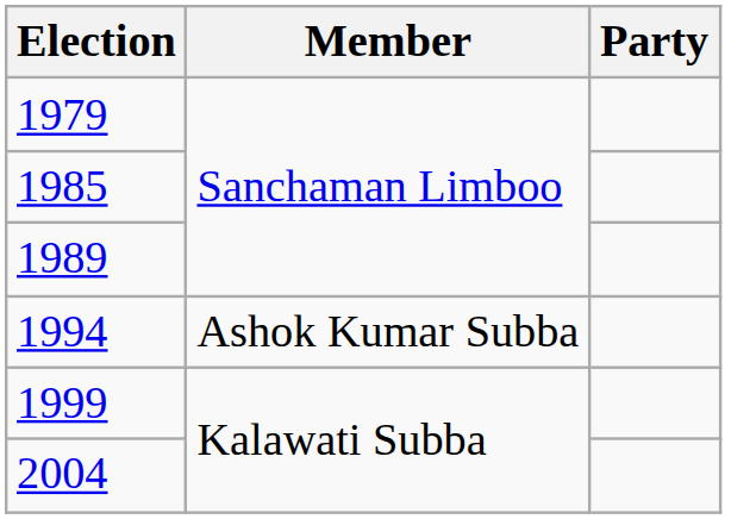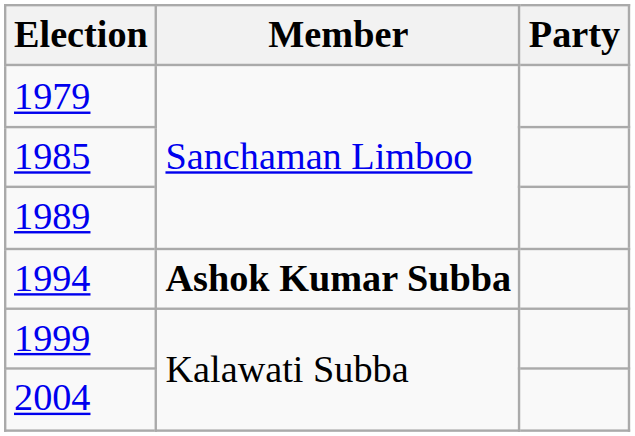1994 | Member: normal -> bold
